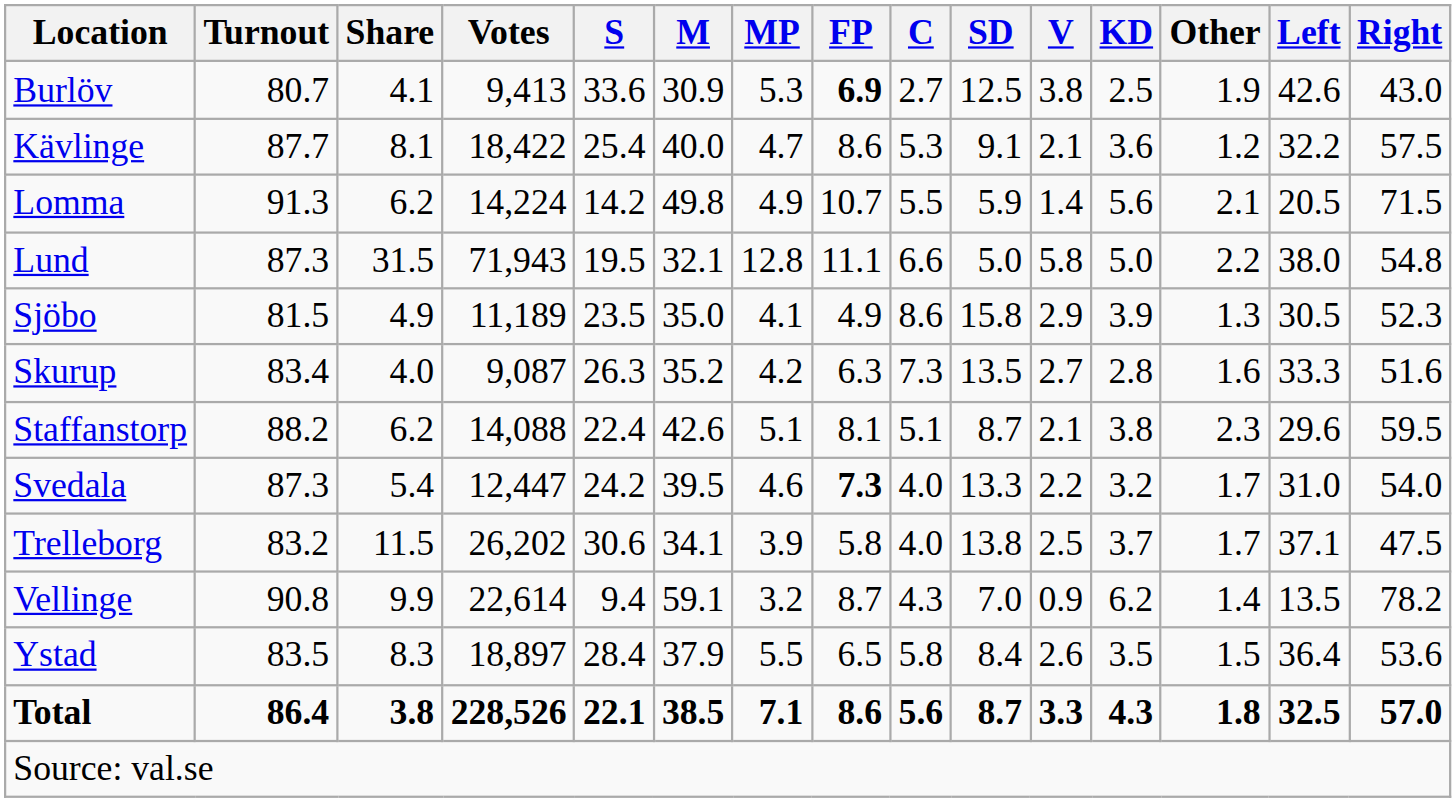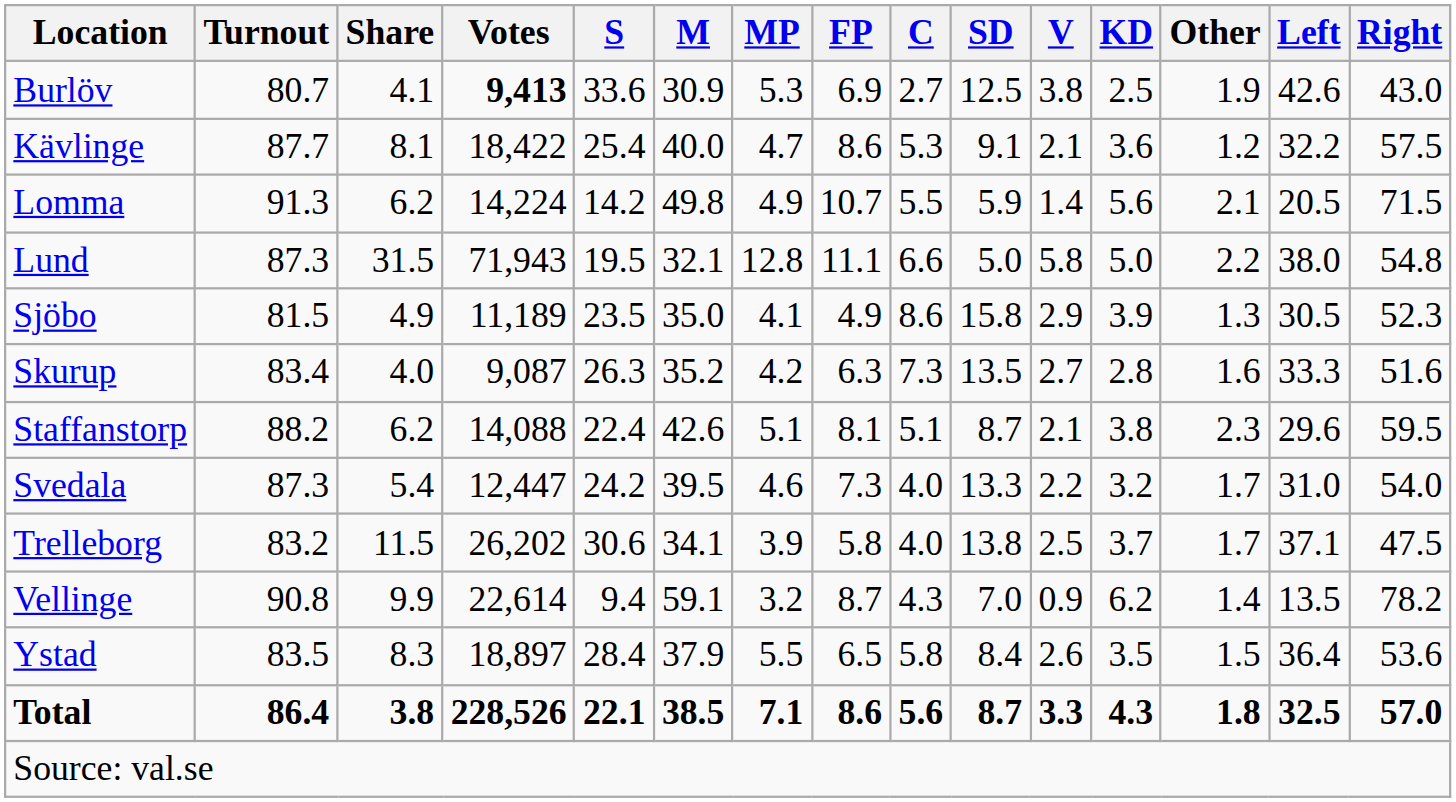Burlöv | Votes: normal -> bold
Burlöv | FP: bold -> normal
Svedala | FP: bold -> normal
